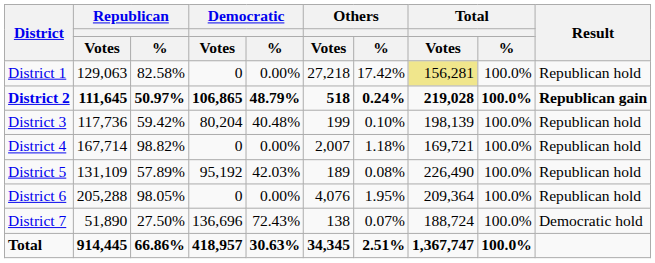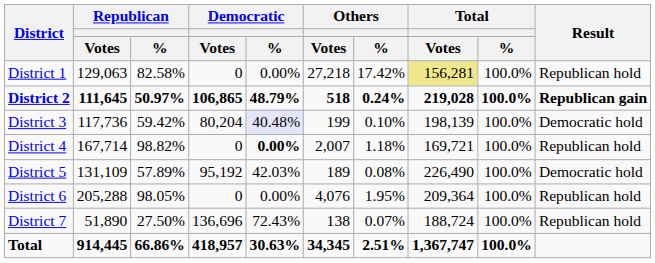District 3 | Democratic / %: no background -> lavender background
District 3 | Result: Republican hold -> Democratic hold
District 4 | Democratic / %: normal -> bold
District 5 | Result: Republican hold -> Democratic hold
District 7 | Result: Democratic hold -> Republican hold
